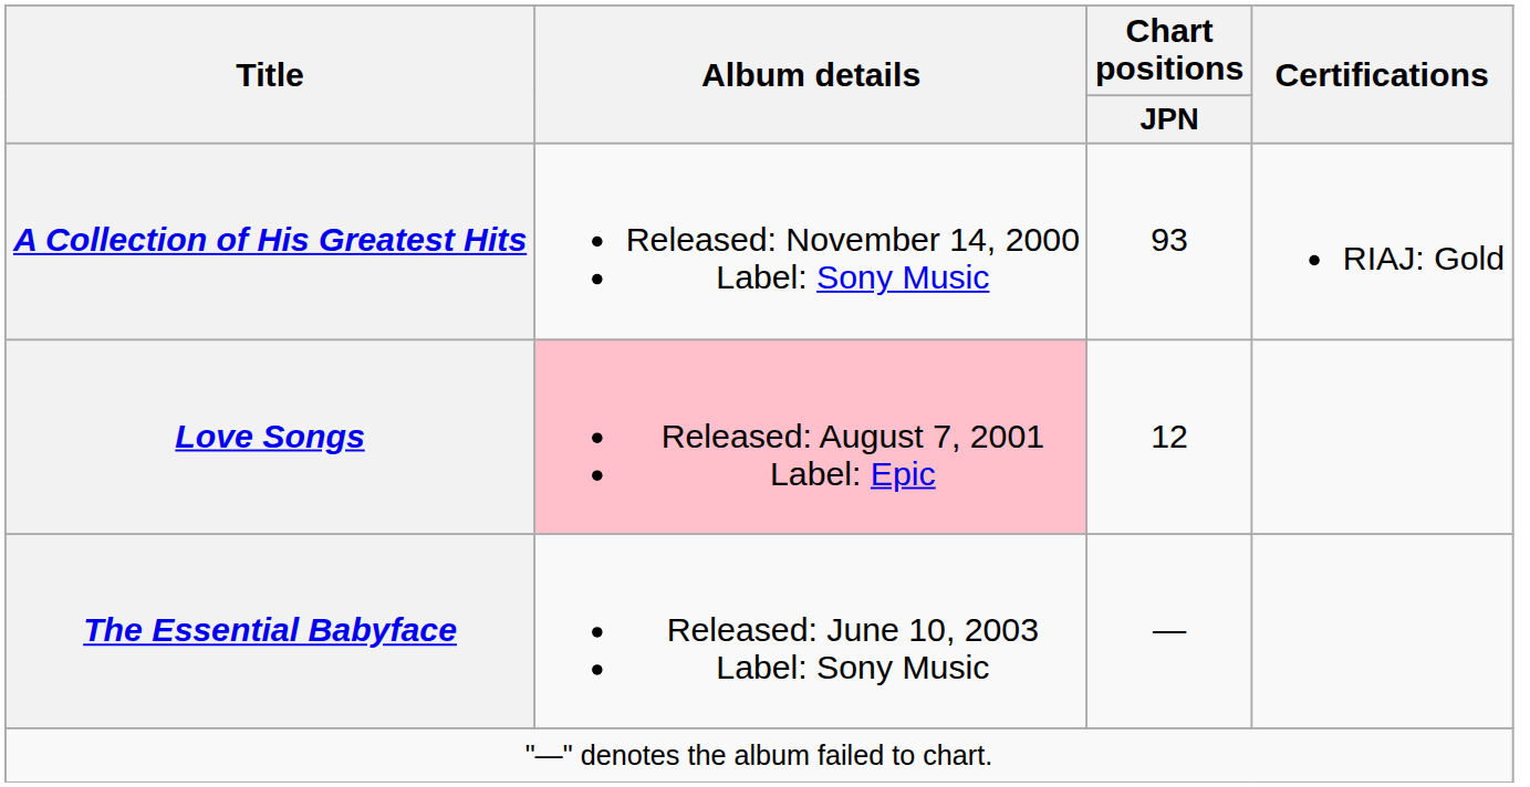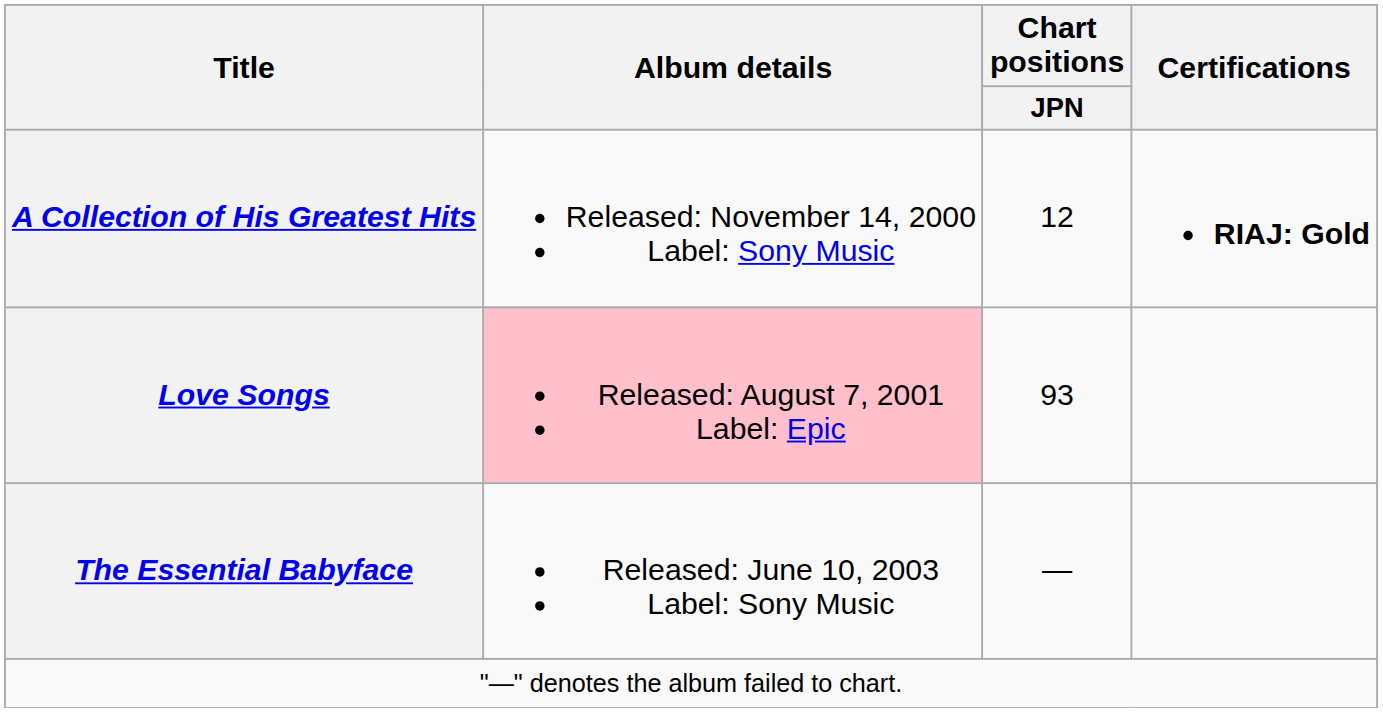A Collection of His Greatest Hits | Chart positions / JPN: 93 -> 12
A Collection of His Greatest Hits | Certifications: normal -> bold
Love Songs | Chart positions / JPN: 12 -> 93
